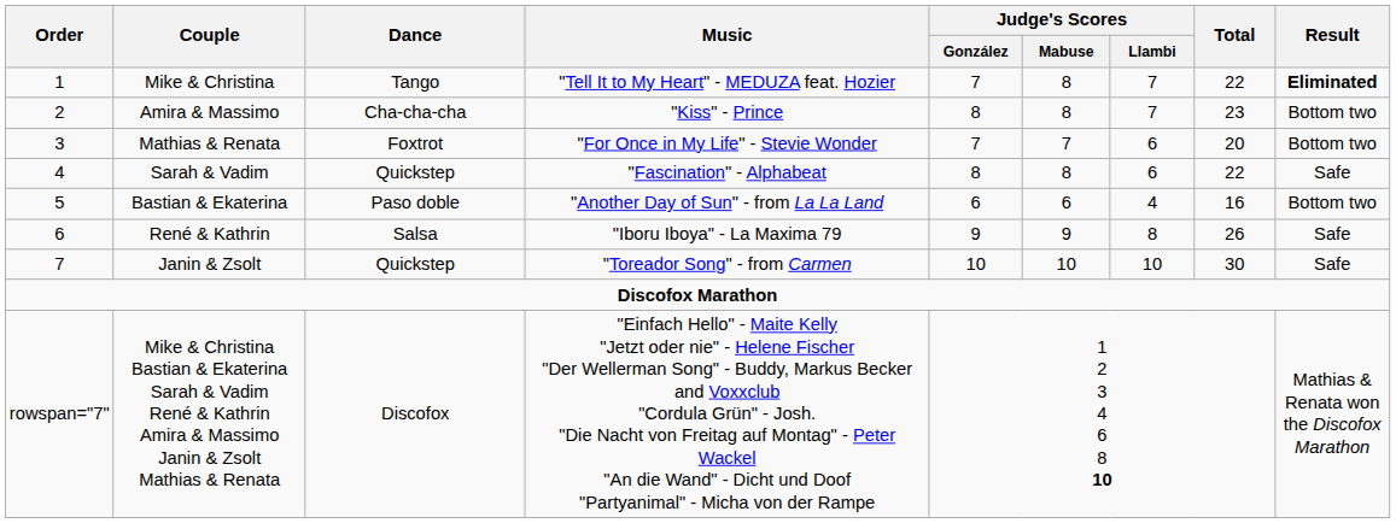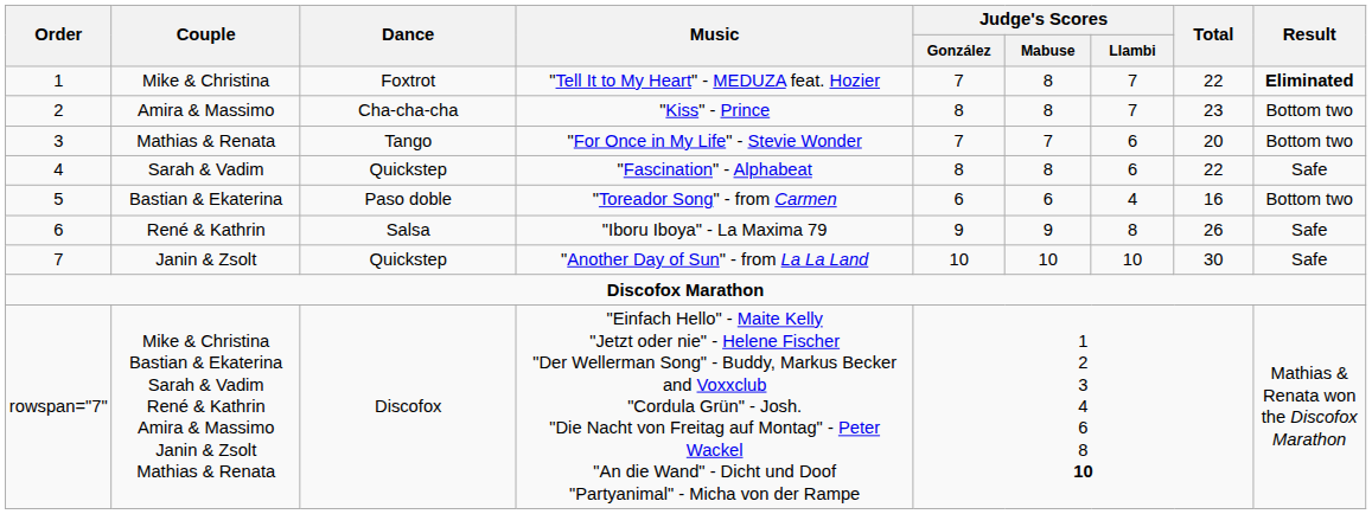Mike & Christina | Dance: Tango -> Foxtrot
Mathias & Renata | Dance: Foxtrot -> Tango
Bastian & Ekaterina | Music: "Another Day of Sun" - from La La Land -> "Toreador Song" - from Carmen
Janin & Zsolt | Music: "Toreador Song" - from Carmen -> "Another Day of Sun" - from La La Land
